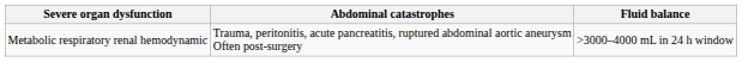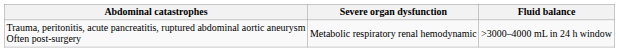columns swapped: Abdominal catastrophes <-> Severe organ dysfunction
